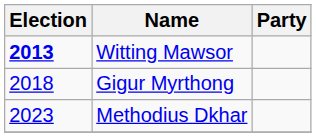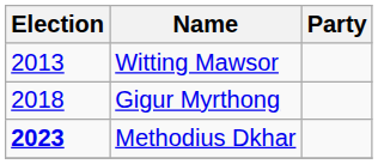Witting Mawsor | Election: bold -> normal
Methodius Dkhar | Election: normal -> bold
